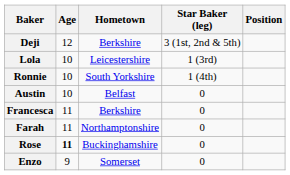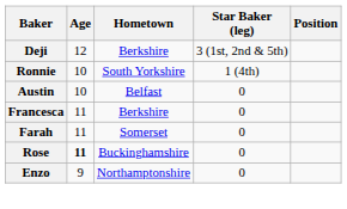- row: Lola | 10 | Leicestershire | 1 (3rd)
Farah | Hometown: Northamptonshire -> Somerset
Enzo | Hometown: Somerset -> Northamptonshire
